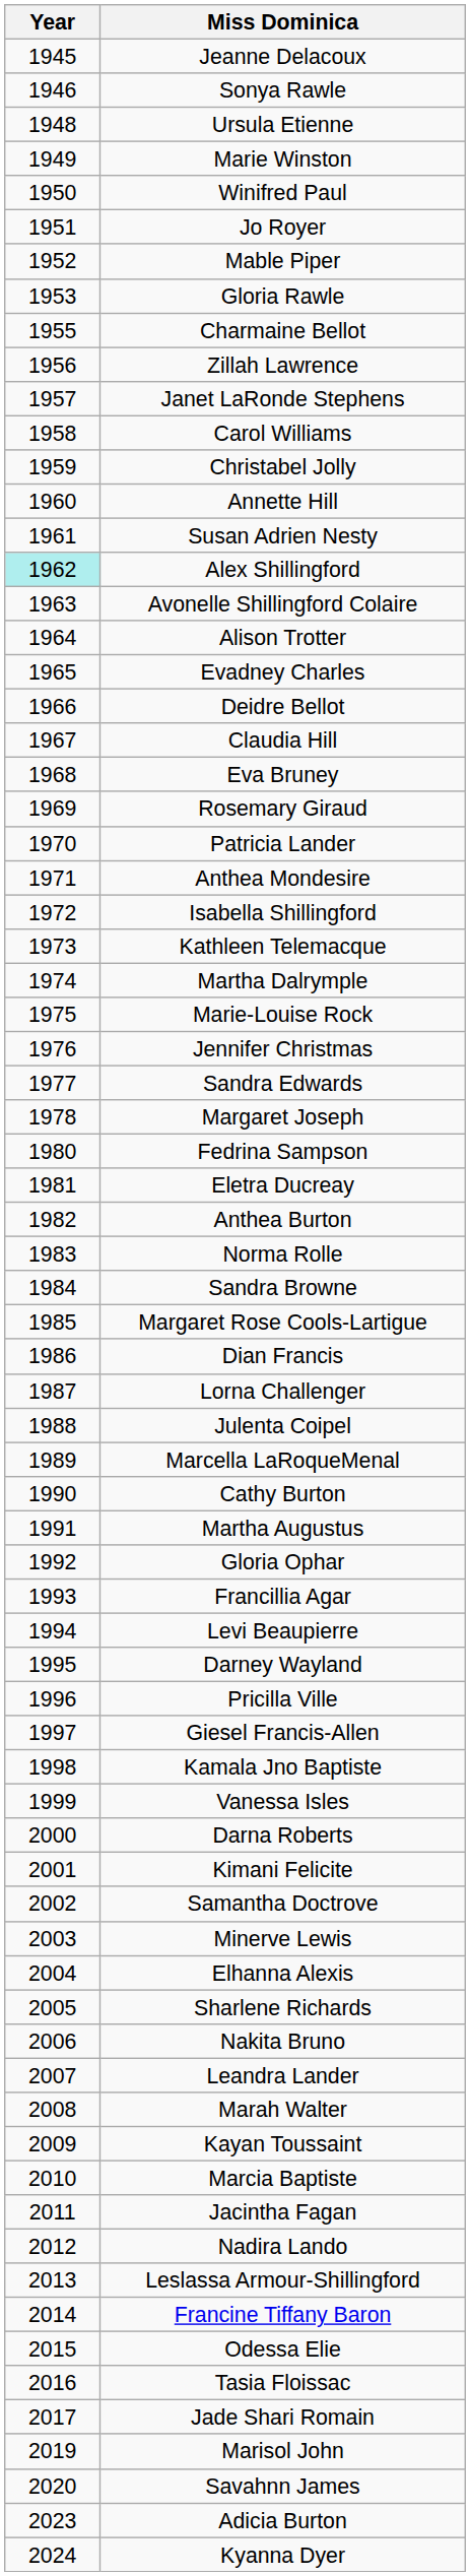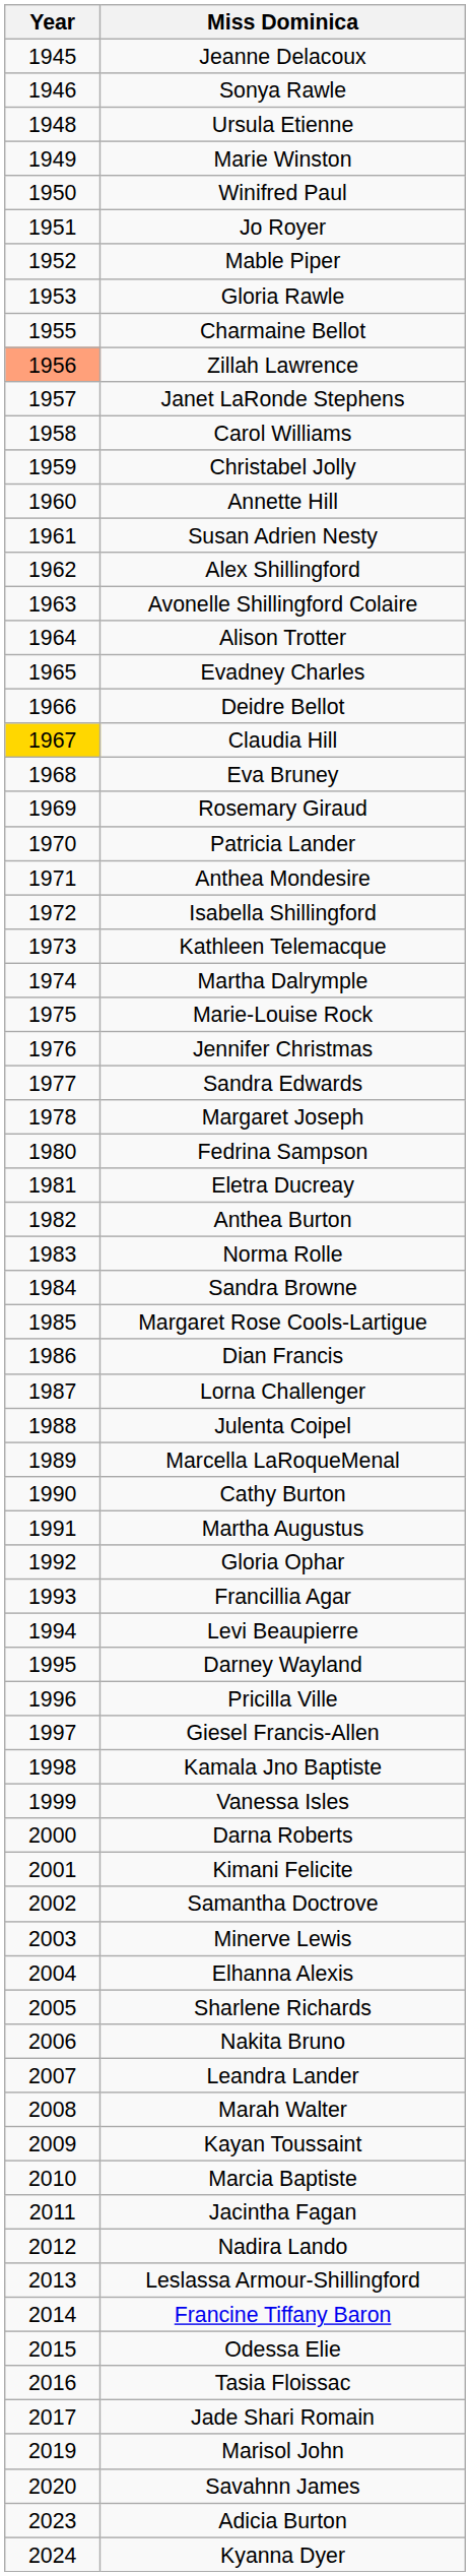Zillah Lawrence | Year: no background -> lightsalmon background
Alex Shillingford | Year: paleturquoise background -> no background
Claudia Hill | Year: no background -> gold background
